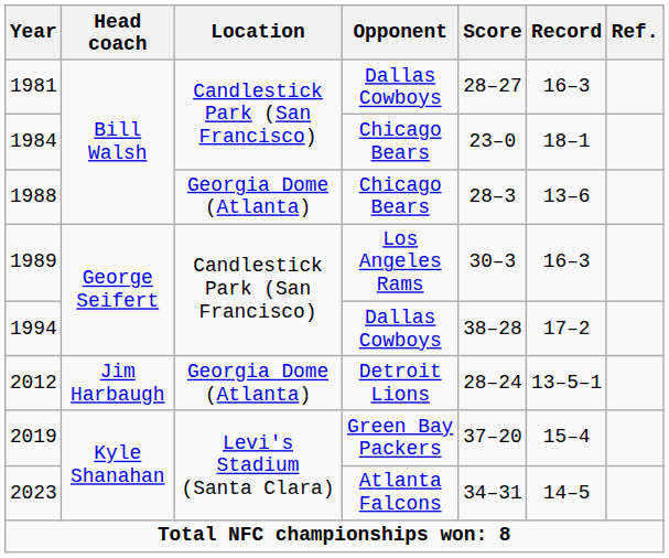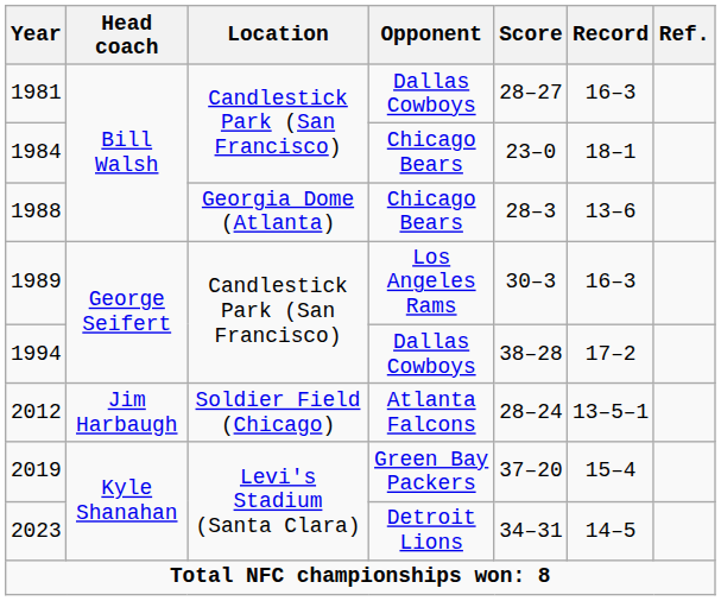2012 | Location: Georgia Dome (Atlanta) -> Soldier Field (Chicago)
2012 | Opponent: Detroit Lions -> Atlanta Falcons
2023 | Opponent: Atlanta Falcons -> Detroit Lions
